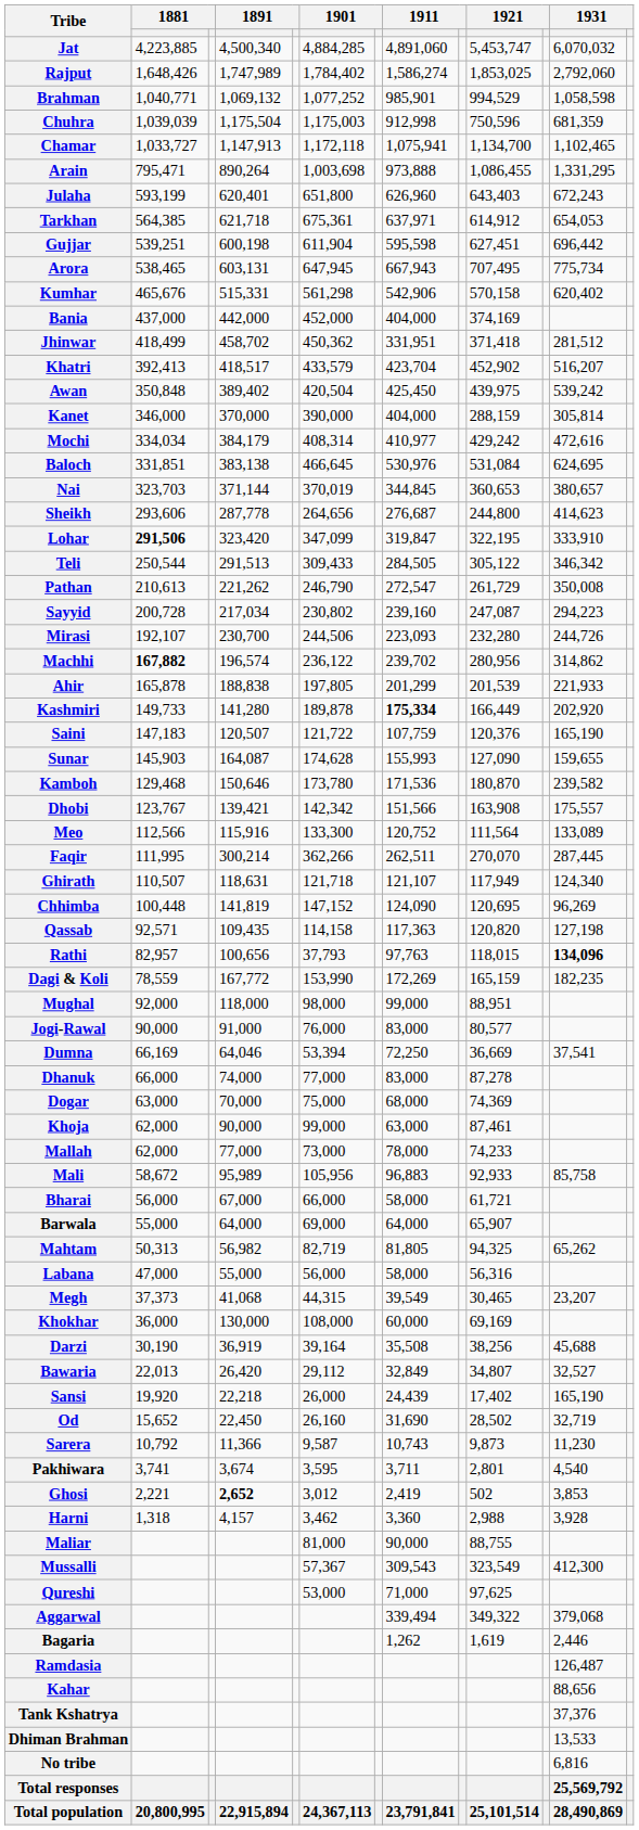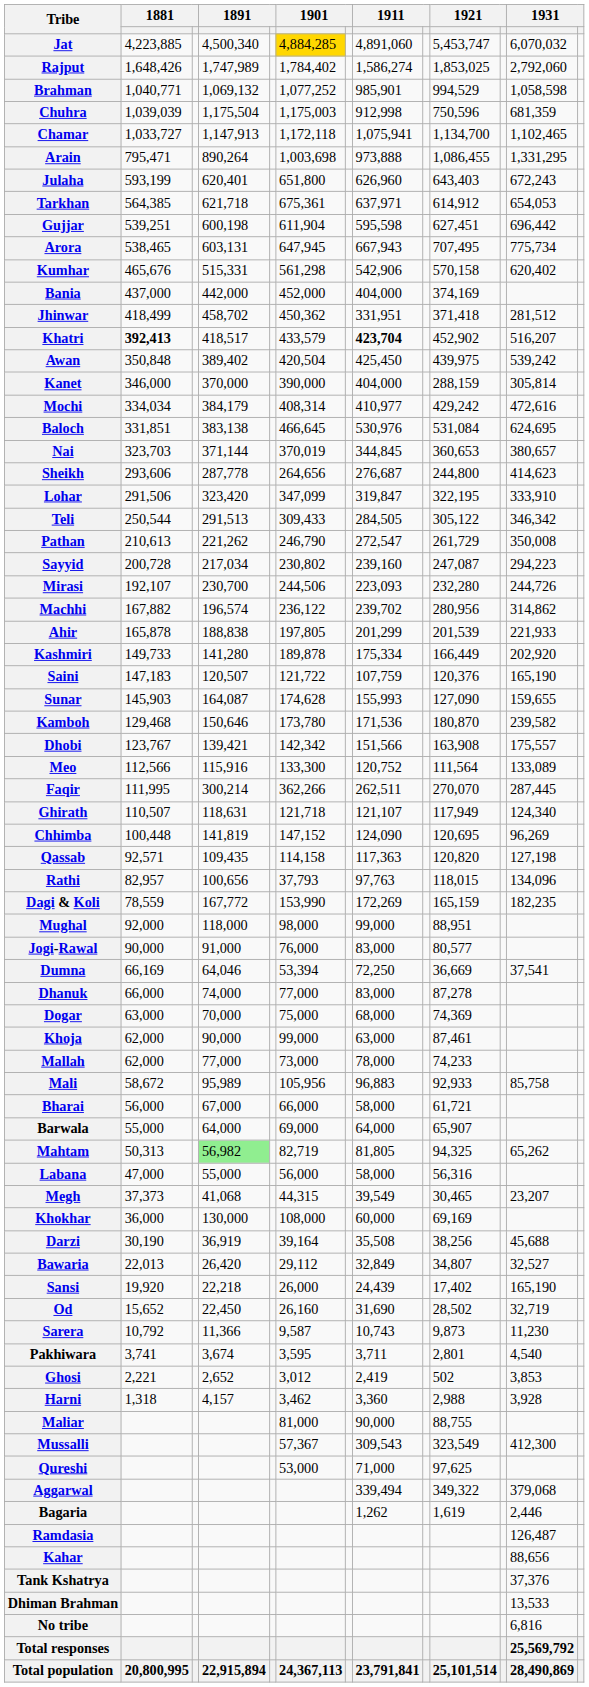Jat | column 6: no background -> gold background
Khatri | column 2: normal -> bold
Khatri | column 8: normal -> bold
Lohar | column 2: bold -> normal
Machhi | column 2: bold -> normal
Kashmiri | column 8: bold -> normal
Rathi | column 12: bold -> normal
Mahtam | column 4: no background -> lightgreen background
Ghosi | column 4: bold -> normal
